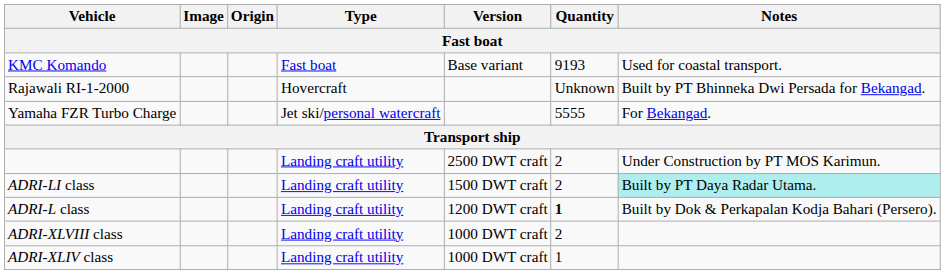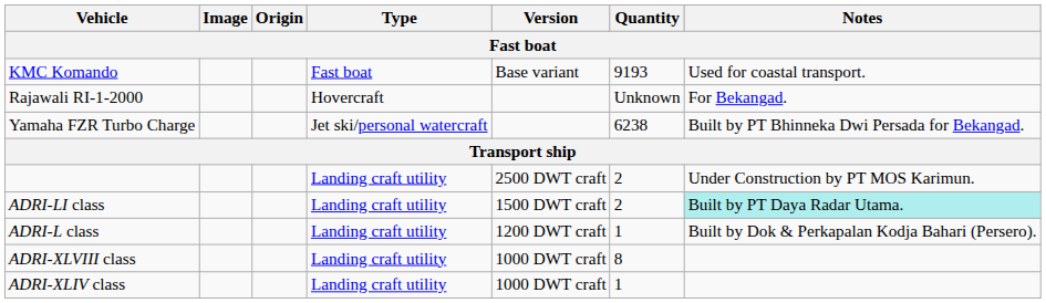Rajawali RI-1-2000 | Notes: Built by PT Bhinneka Dwi Persada for Bekangad. -> For Bekangad.
Yamaha FZR Turbo Charge | Quantity: 5555 -> 6238
Yamaha FZR Turbo Charge | Notes: For Bekangad. -> Built by PT Bhinneka Dwi Persada for Bekangad.
ADRI-L class | Quantity: bold -> normal
ADRI-XLVIII class | Quantity: 2 -> 8
